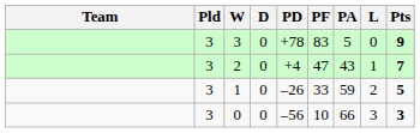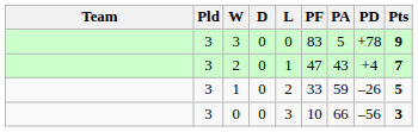columns swapped: L <-> PD
